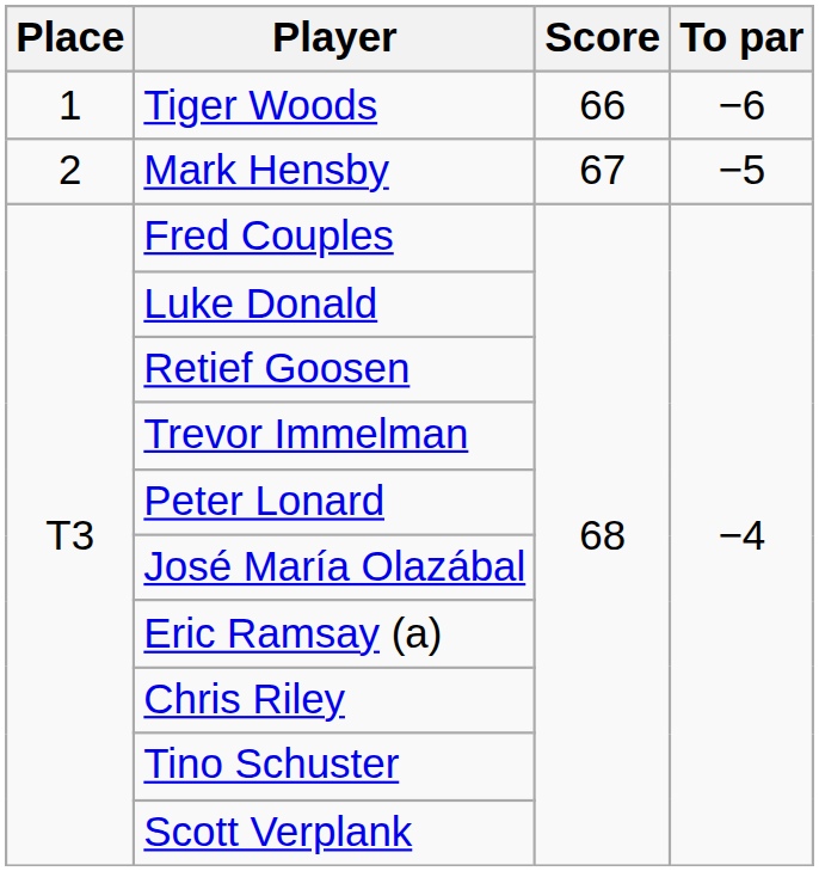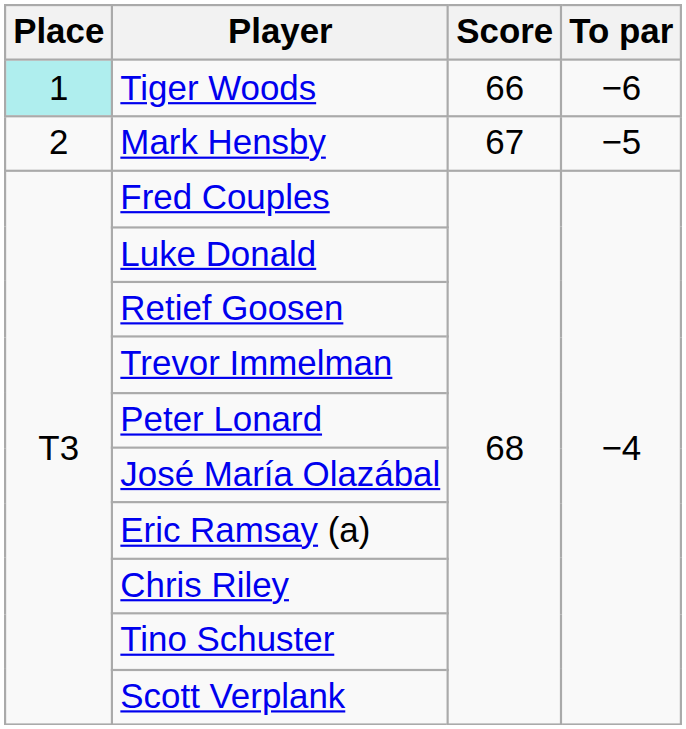Tiger Woods | Place: no background -> paleturquoise background
